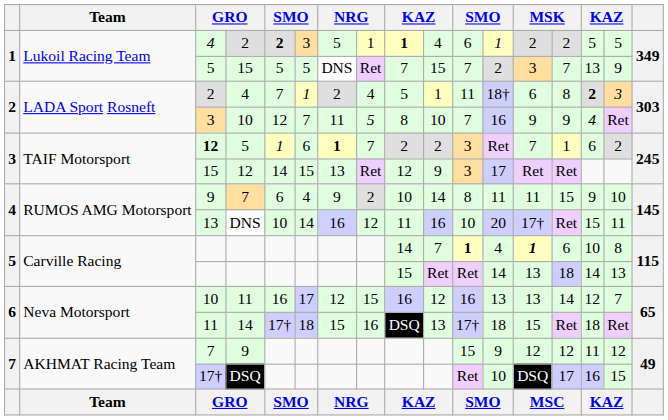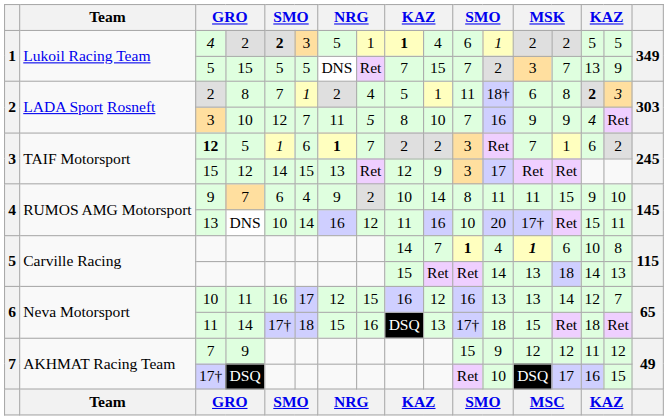row 4 | column 4: 4 -> 8
